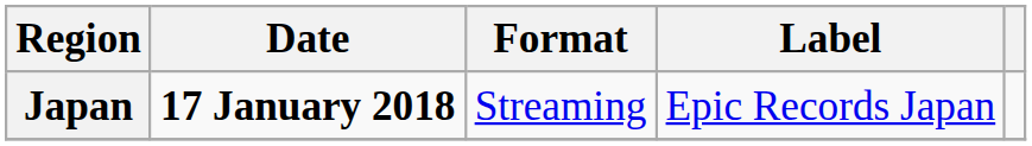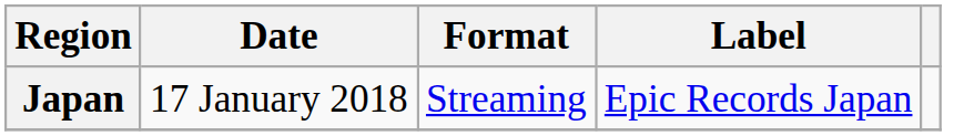Japan | Date: bold -> normal
